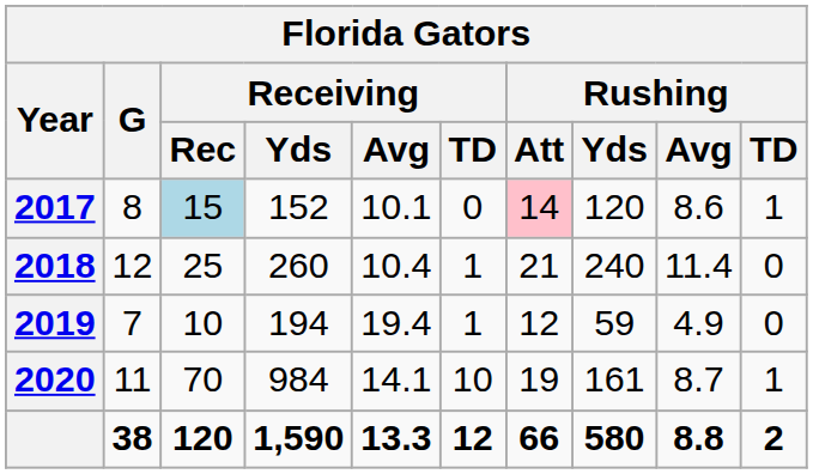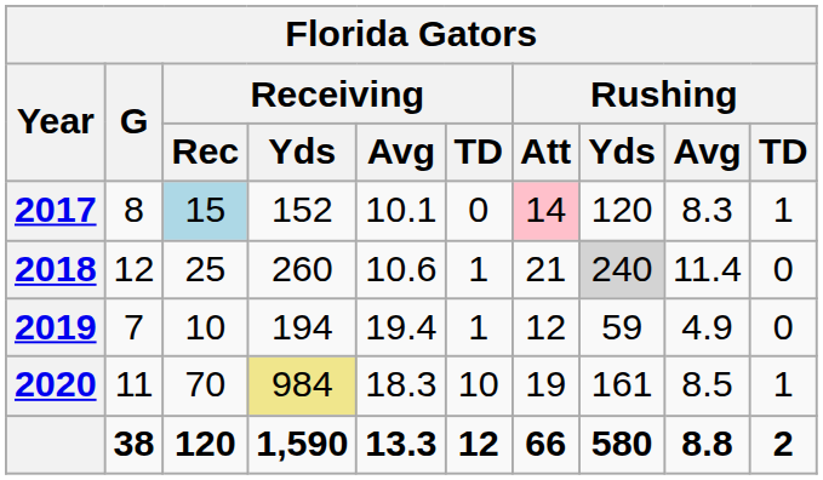2017 | Rushing / Avg: 8.6 -> 8.3
2018 | Receiving / Avg: 10.4 -> 10.6
2018 | Rushing / Yds: no background -> lightgrey background
2020 | Receiving / Yds: no background -> khaki background
2020 | Receiving / Avg: 14.1 -> 18.3
2020 | Rushing / Avg: 8.7 -> 8.5
